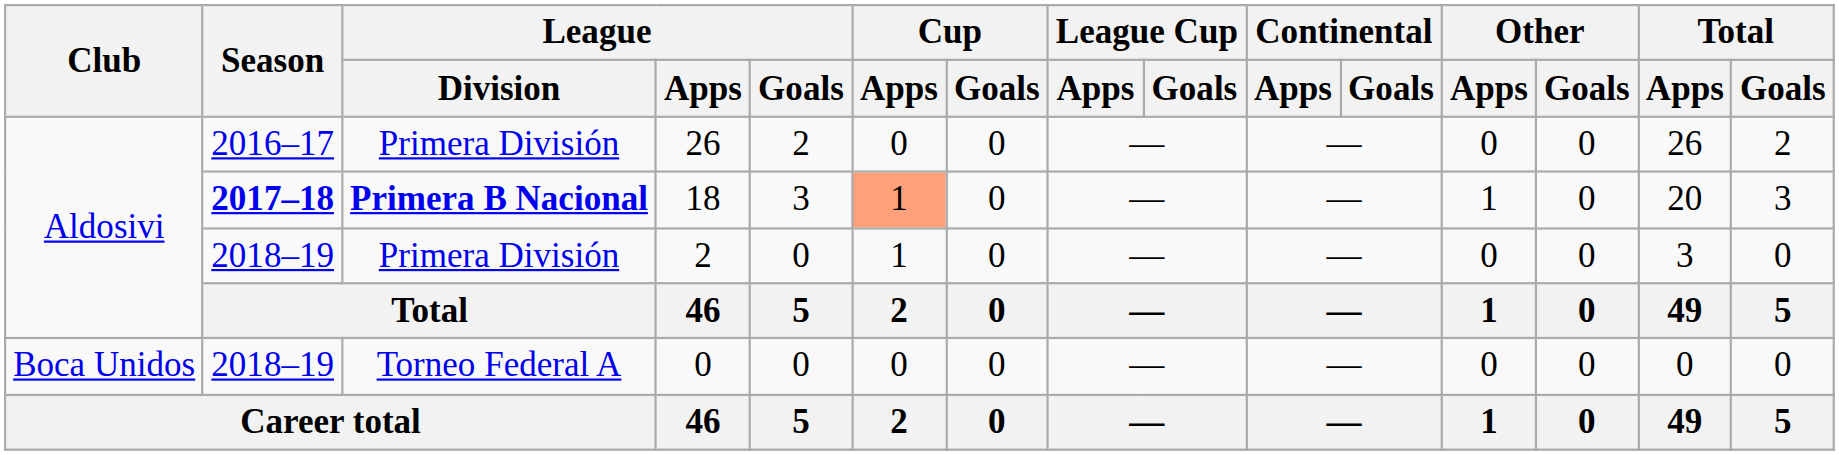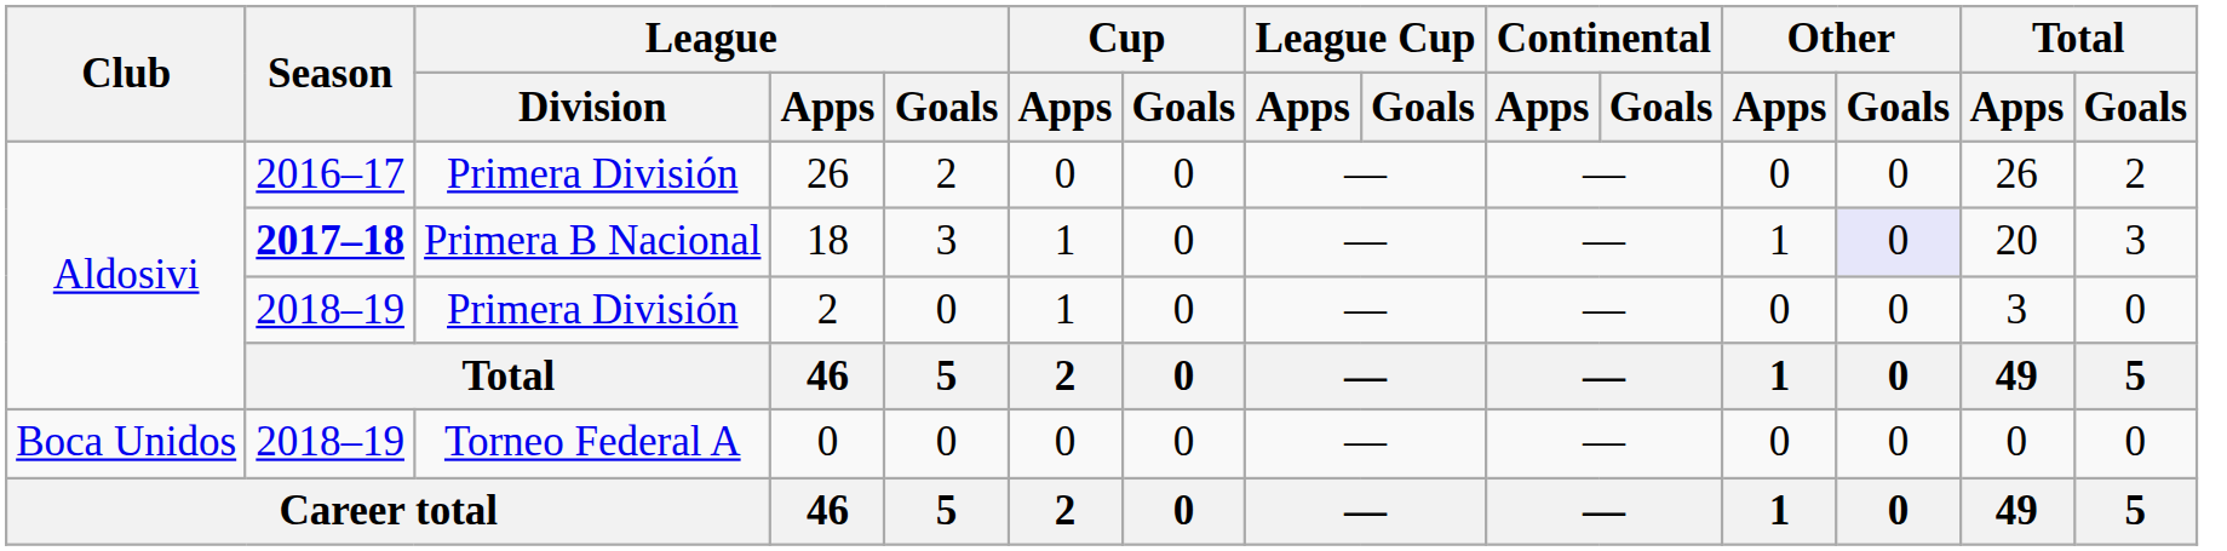18 | League / Division: bold -> normal
18 | Cup / Apps: lightsalmon background -> no background
18 | Other / Goals: no background -> lavender background
